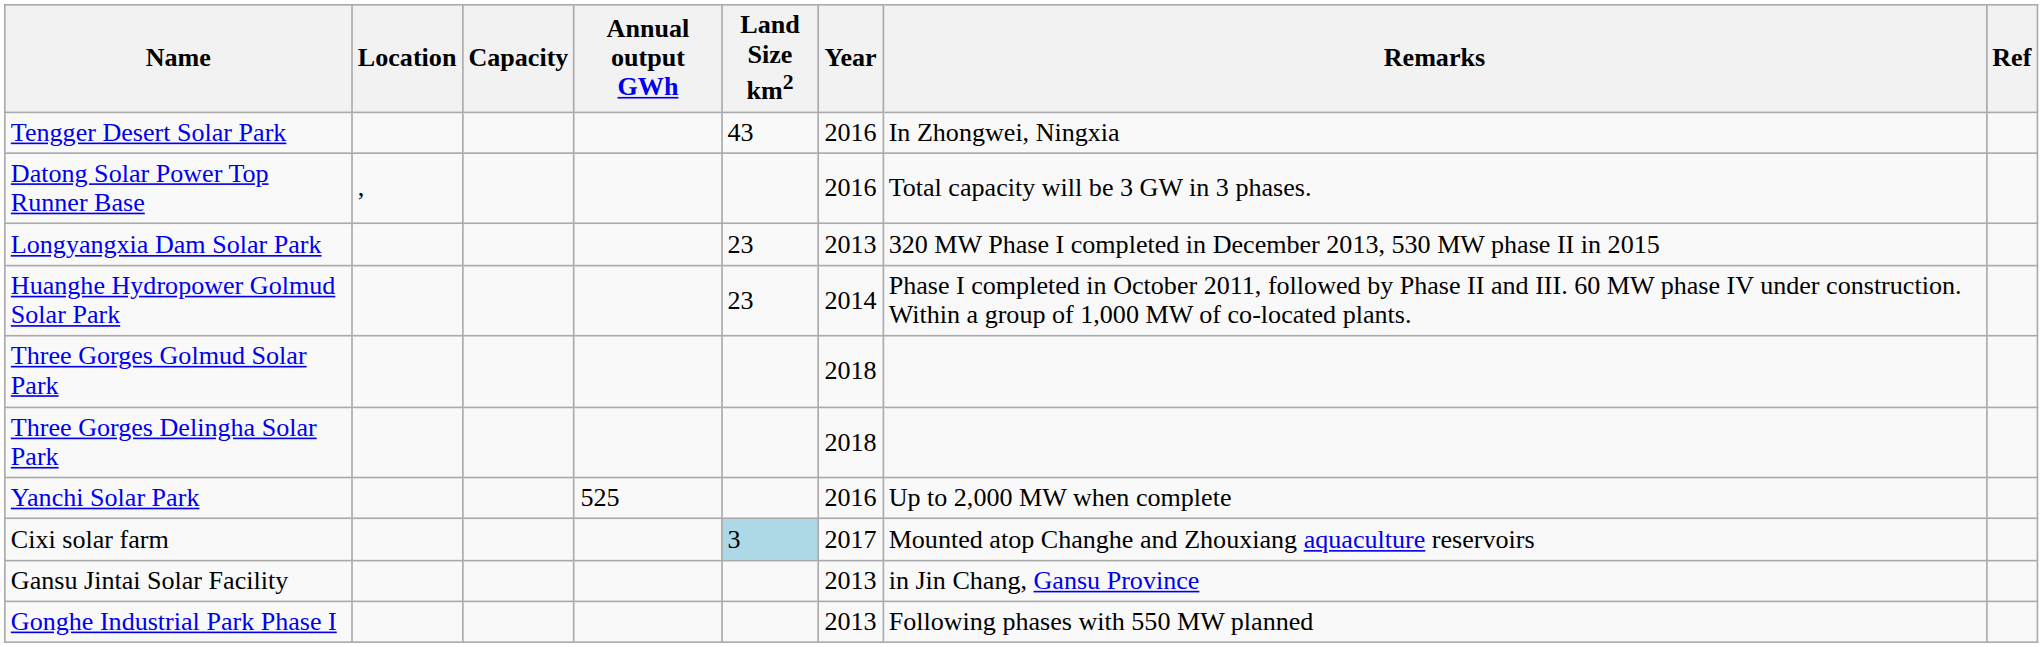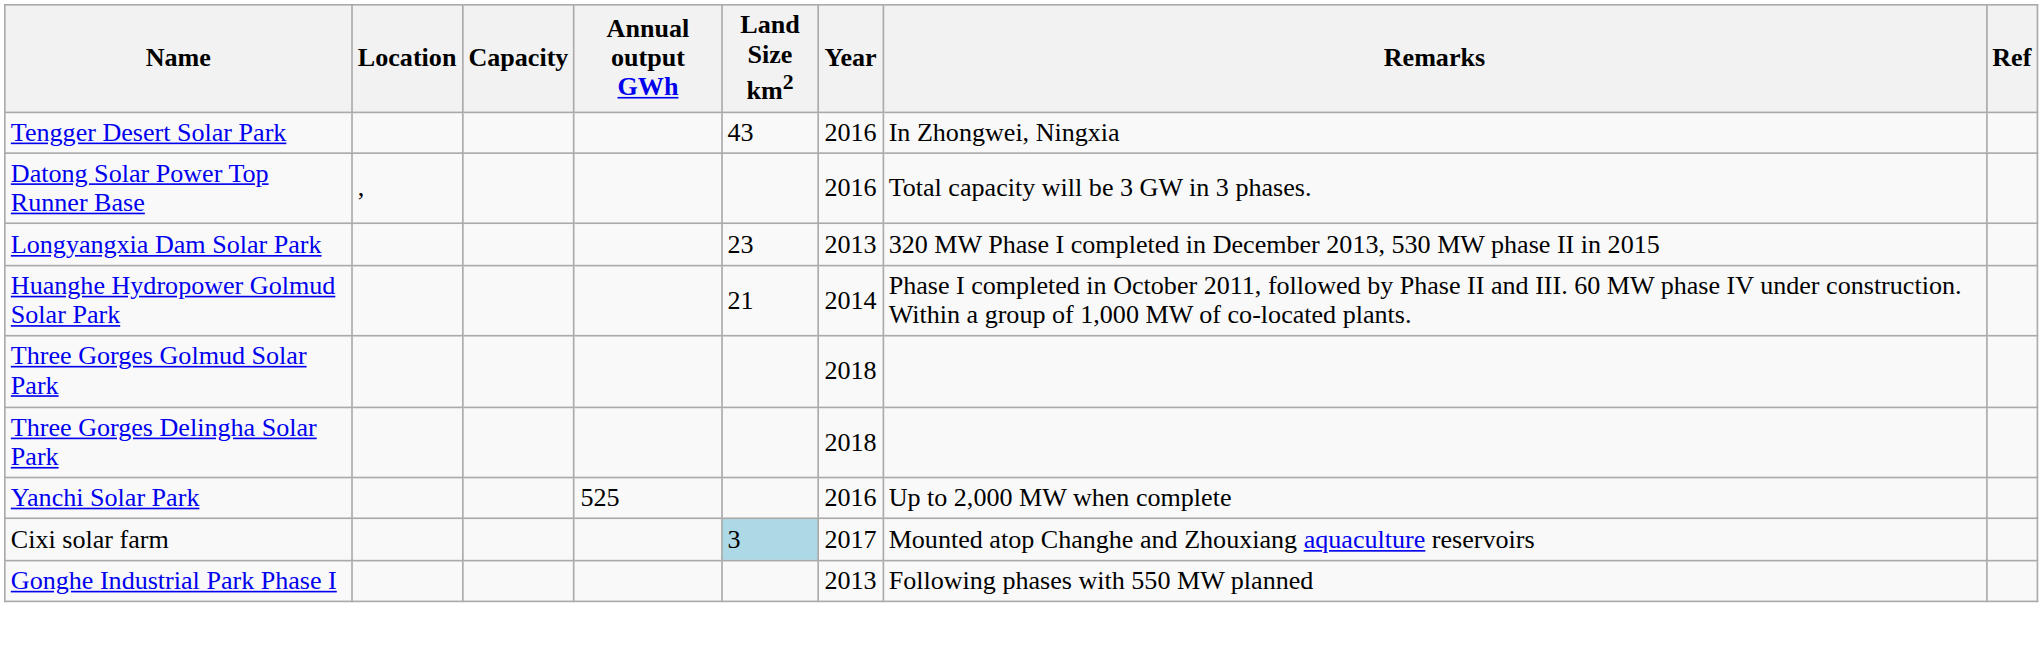Huanghe Hydropower Golmud Solar Park | Land Size km2: 23 -> 21
- row: Gansu Jintai Solar Facility | 2013 | in Jin Chang, Gansu Province
